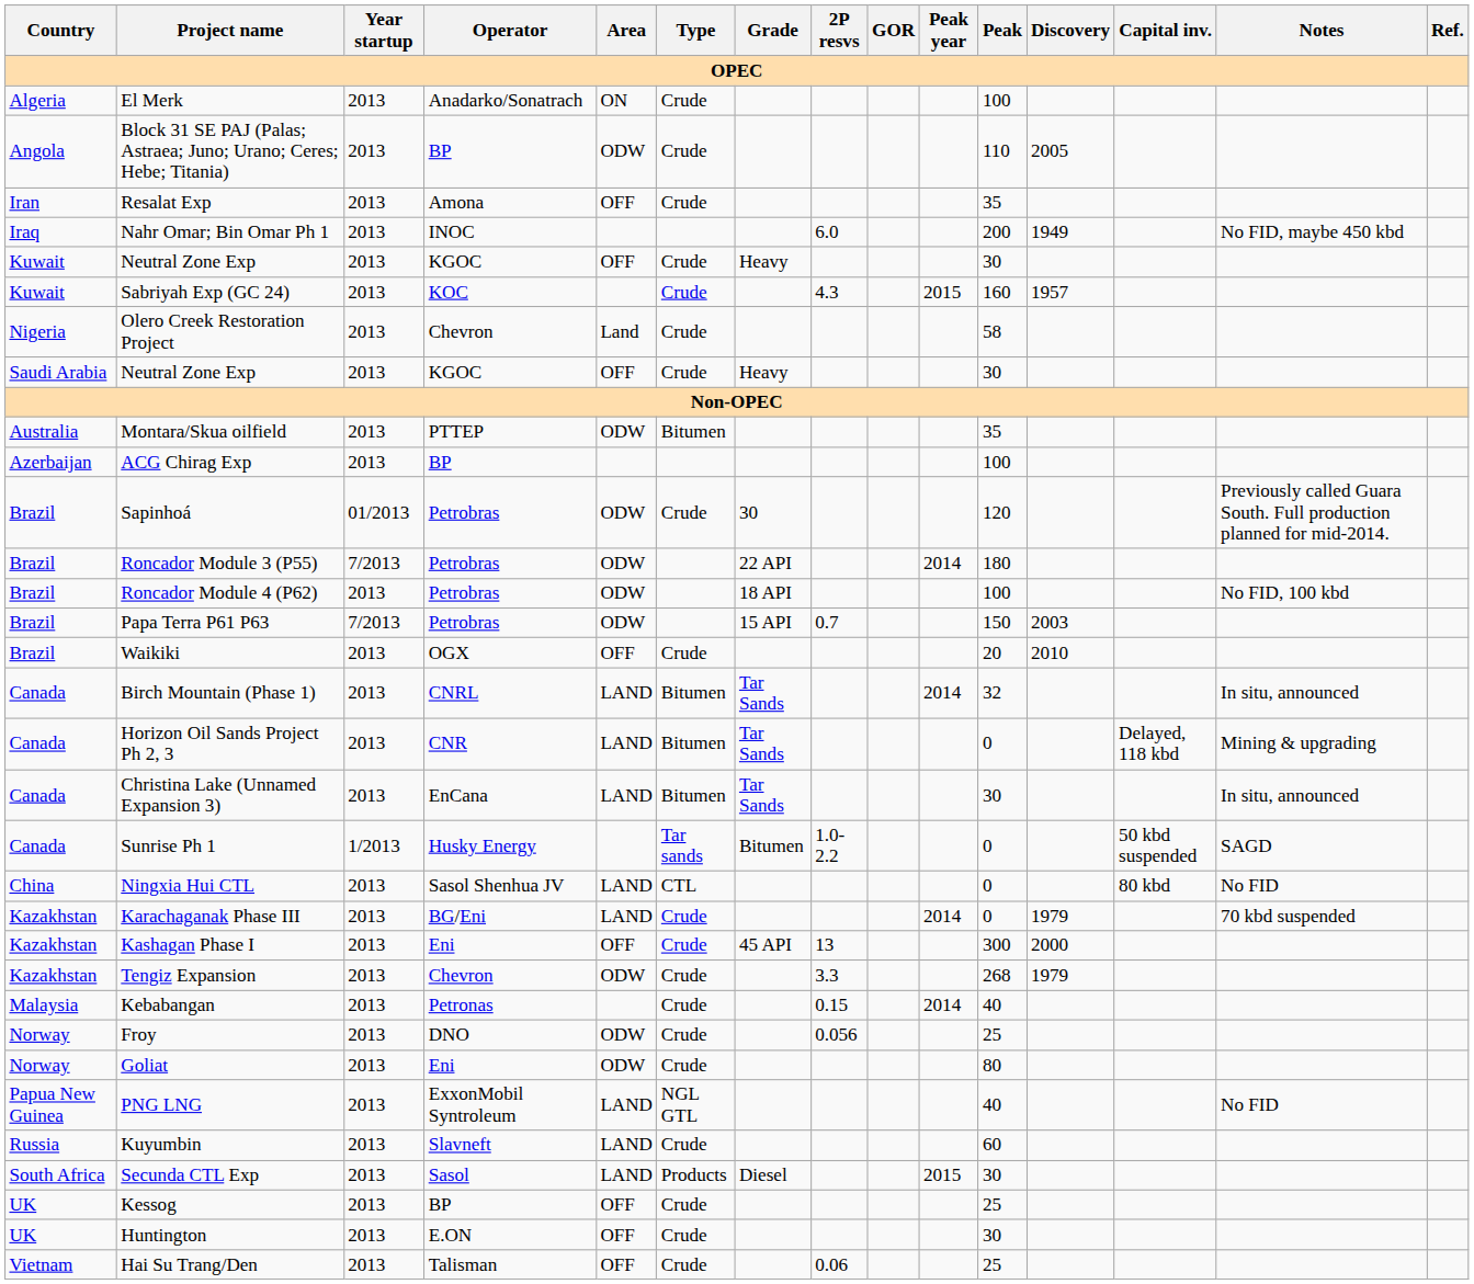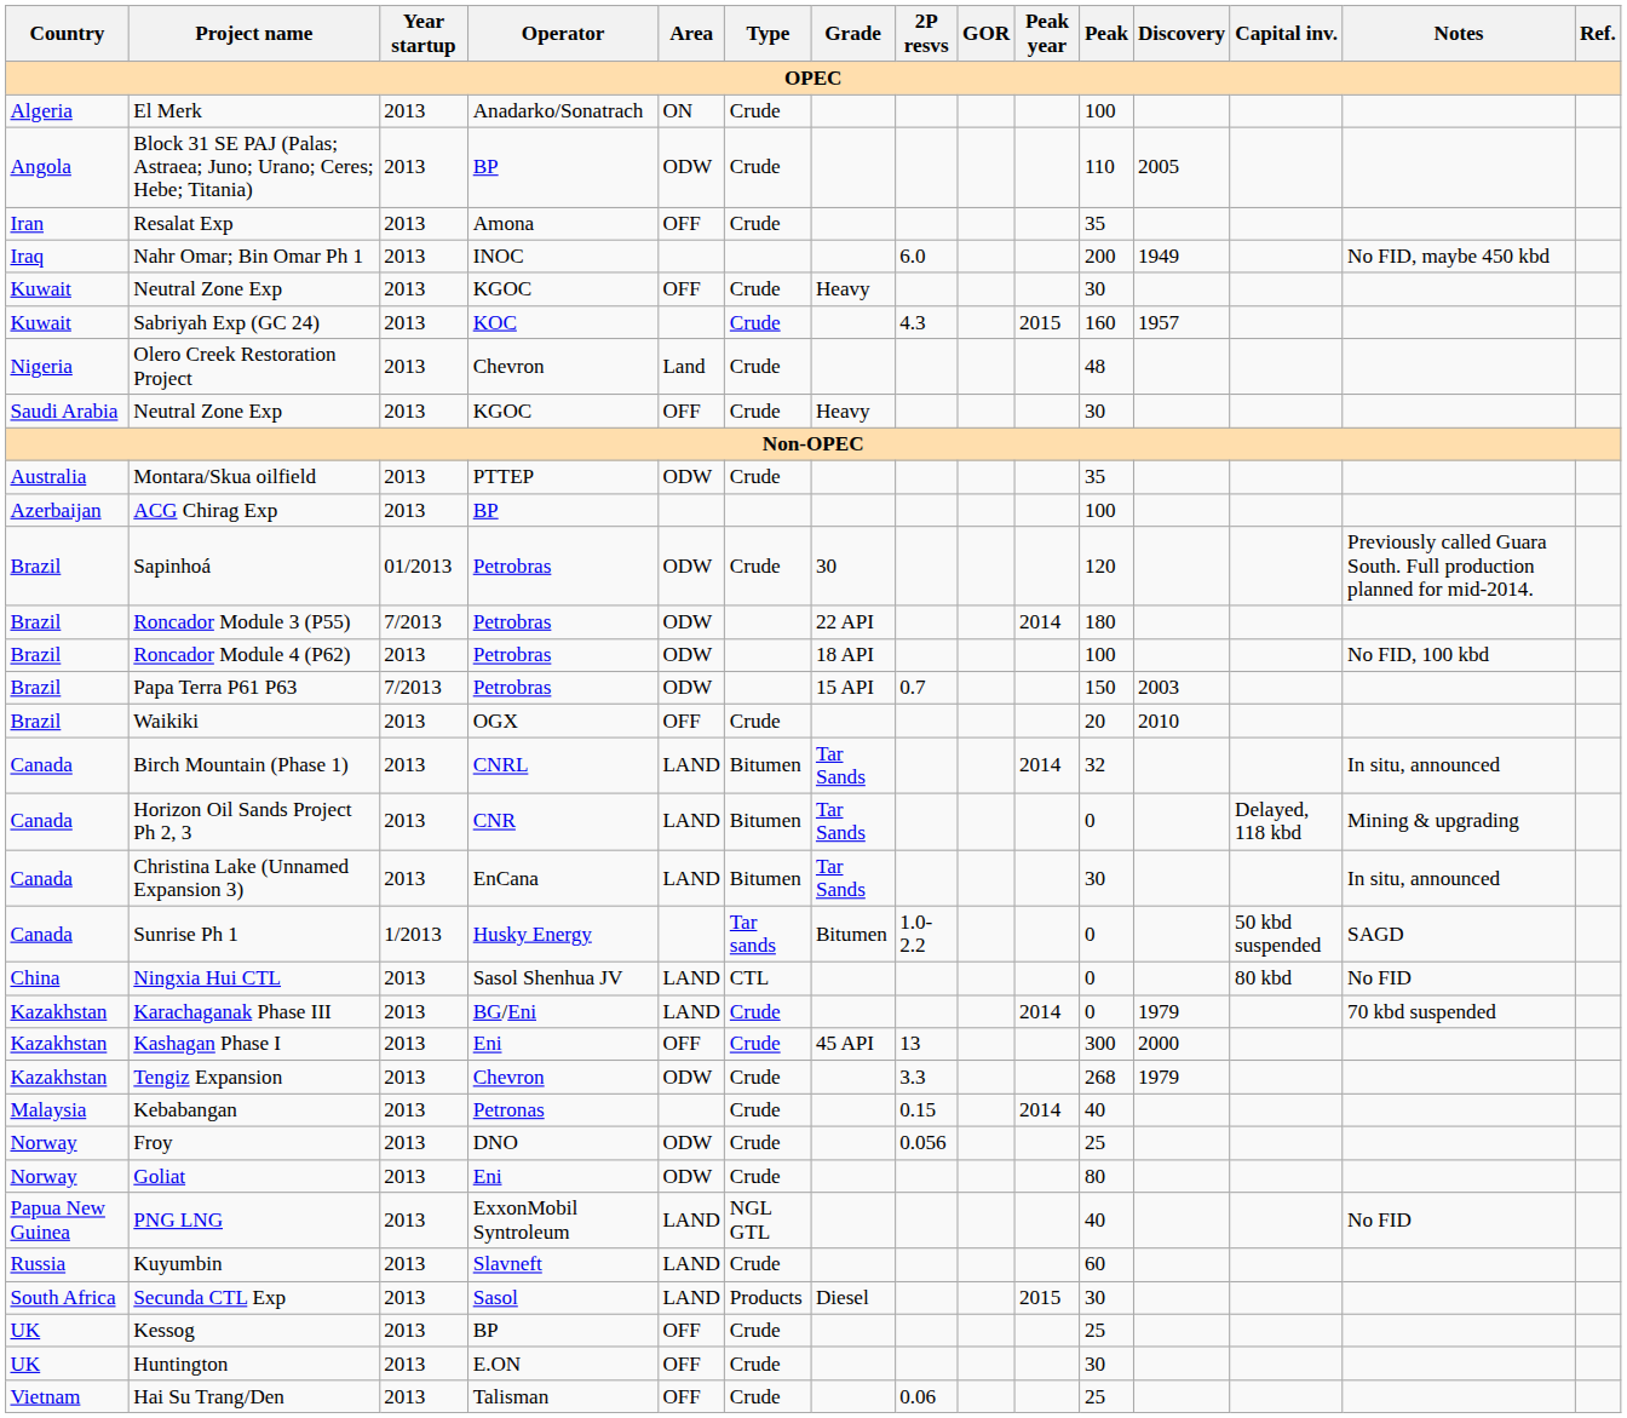Olero Creek Restoration Project | Peak: 58 -> 48
Montara/Skua oilfield | Type: Bitumen -> Crude
